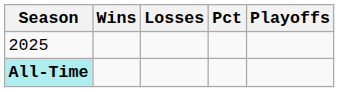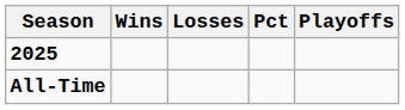2025 | Season: normal -> bold
All-Time | Season: paleturquoise background -> no background
